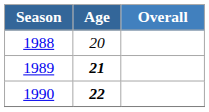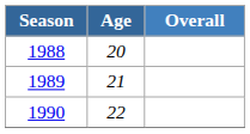1989 | Age: bold -> normal
1990 | Age: bold -> normal
